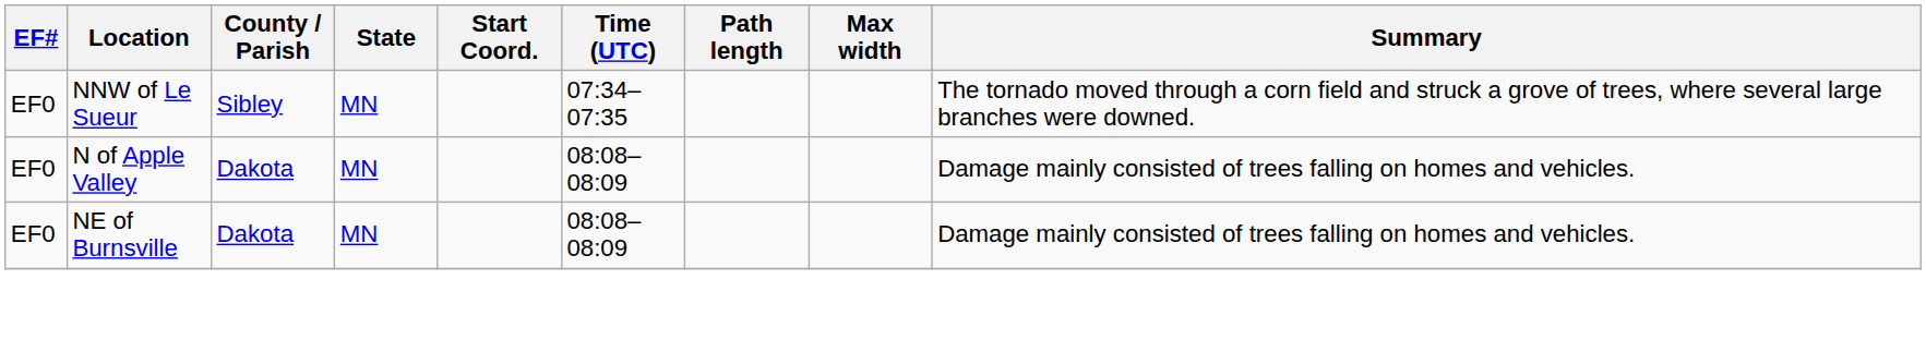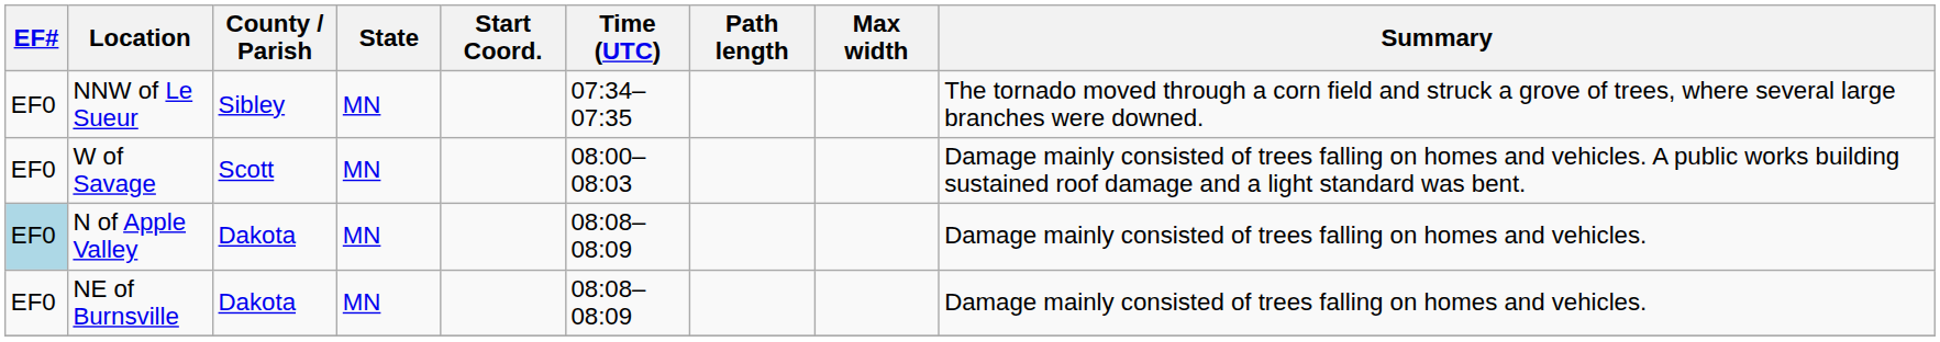+ row: EF0 | W of Savage | Scott | MN | 08:00–08:03 | Damage mainly consisted of trees falling on homes and vehicles. A public works building sustained roof damage and a light standard was bent.
N of Apple Valley | EF#: no background -> lightblue background
